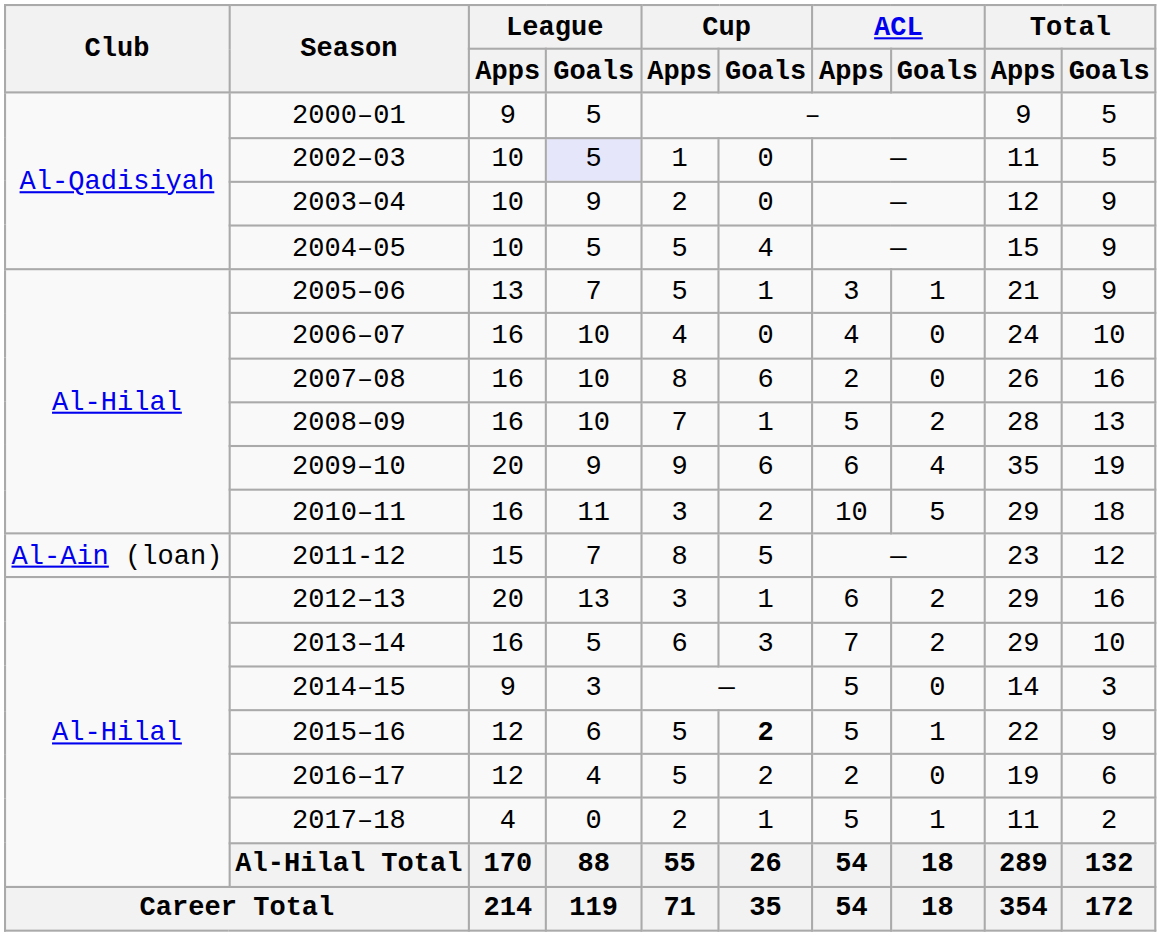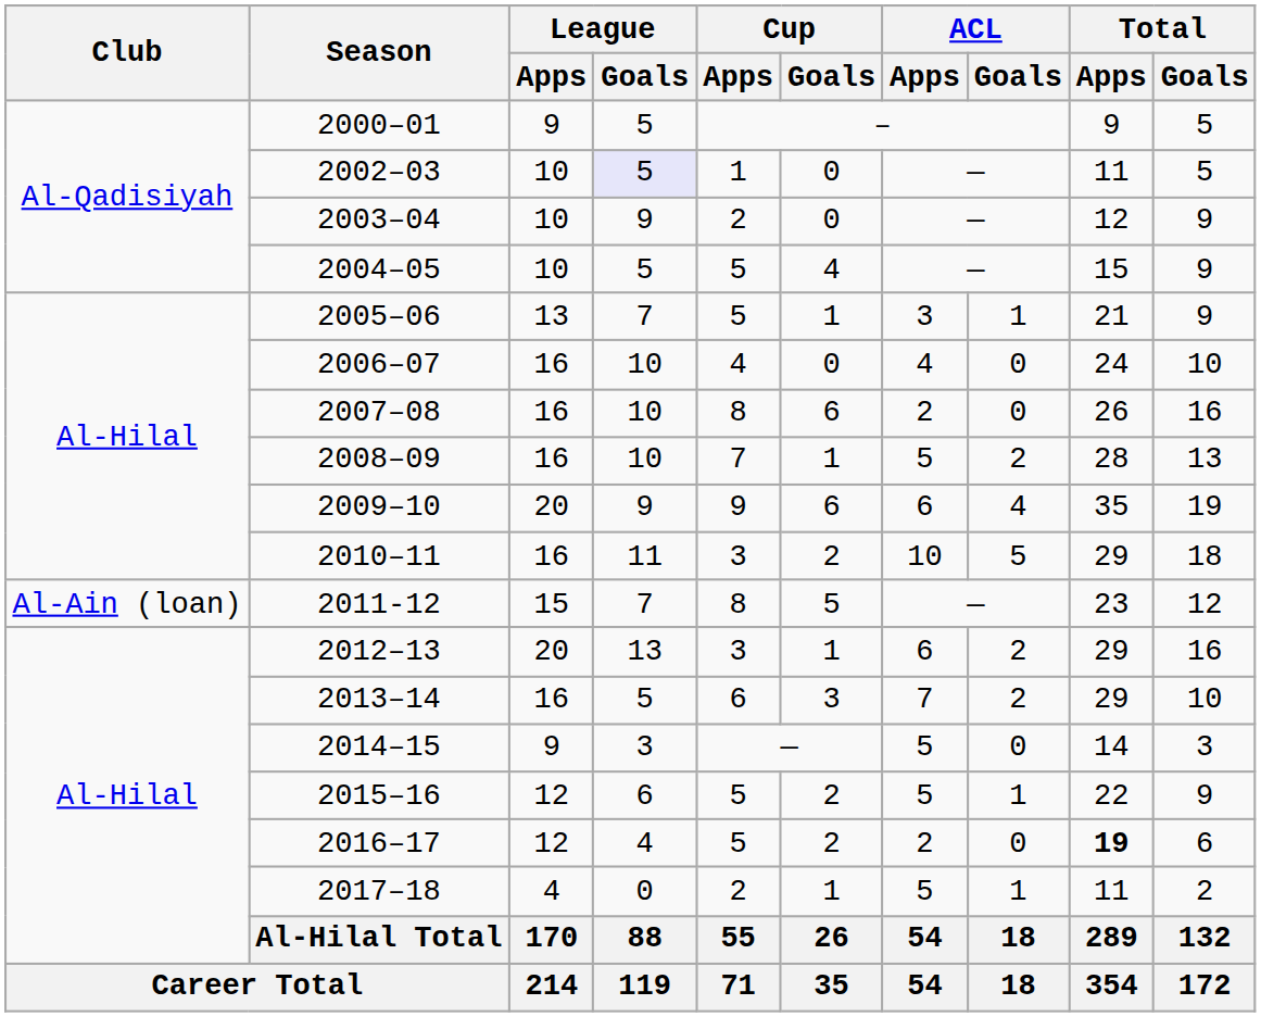2015–16 | Cup / Goals: bold -> normal
2016–17 | Total / Apps: normal -> bold
